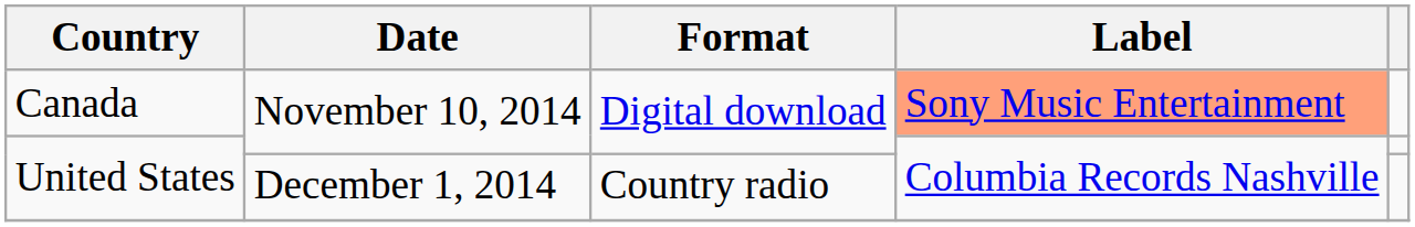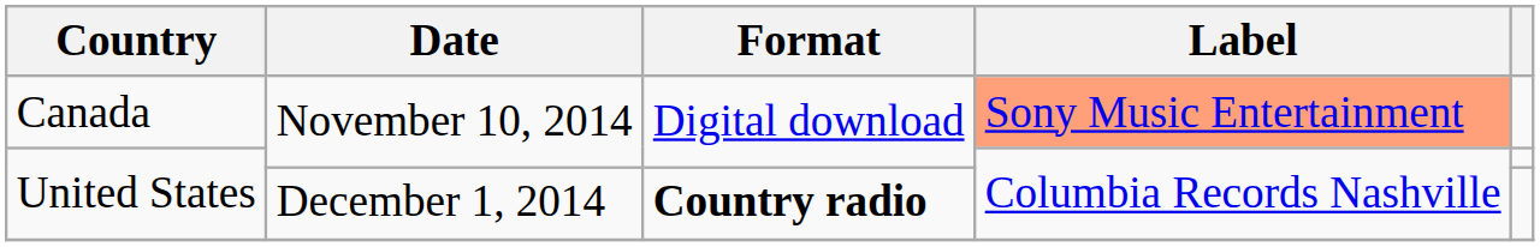United States / December 1, 2014 | Format: normal -> bold
